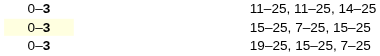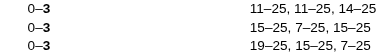15–25, 7–25, 15–25 | column 1: lightyellow background -> no background
